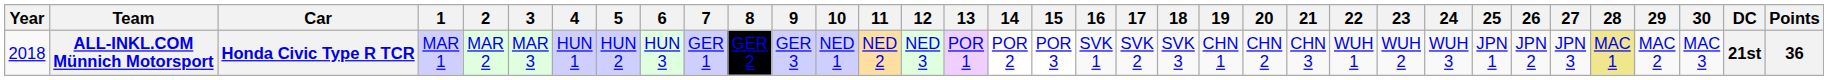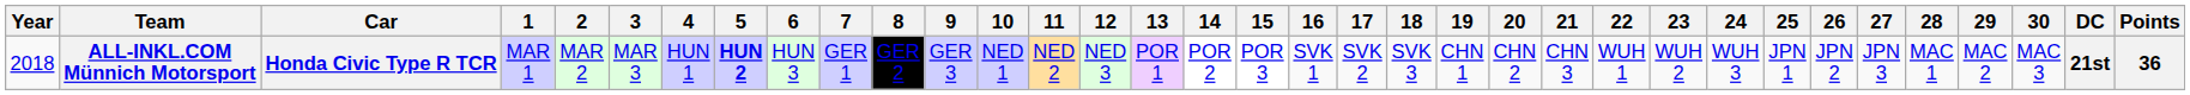row 2 | 5: normal -> bold
row 2 | 28: khaki background -> no background
